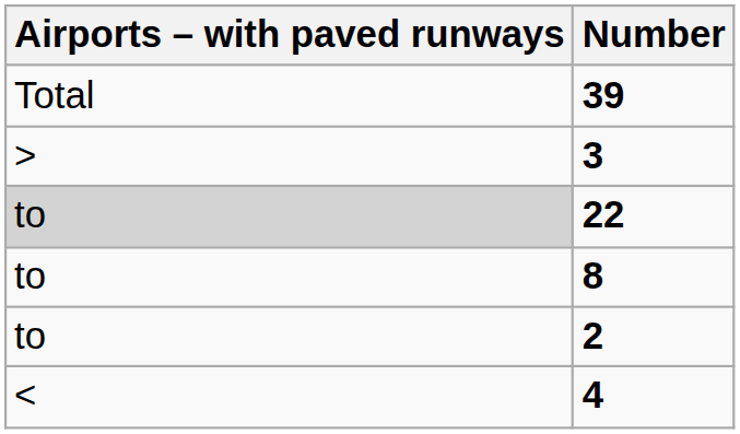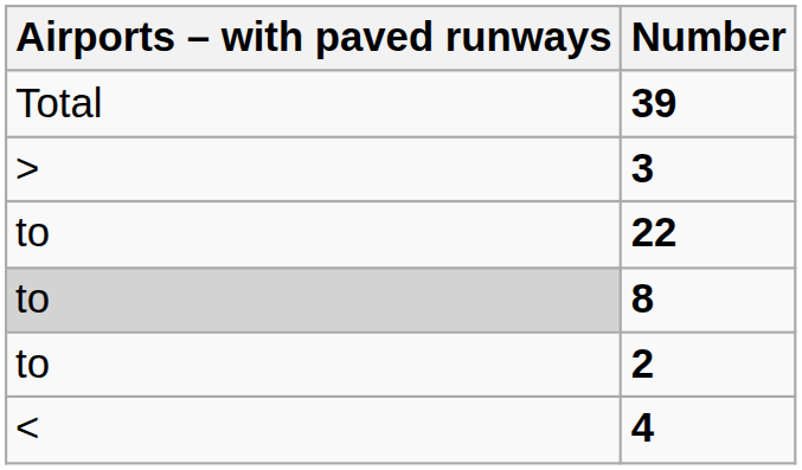22 | Airports – with paved runways: lightgrey background -> no background
8 | Airports – with paved runways: no background -> lightgrey background
